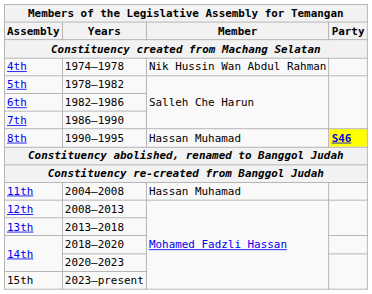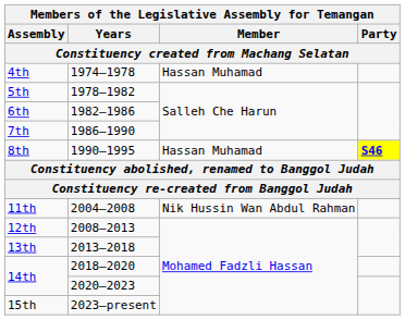4th | Member: Nik Hussin Wan Abdul Rahman -> Hassan Muhamad
11th | Member: Hassan Muhamad -> Nik Hussin Wan Abdul Rahman
